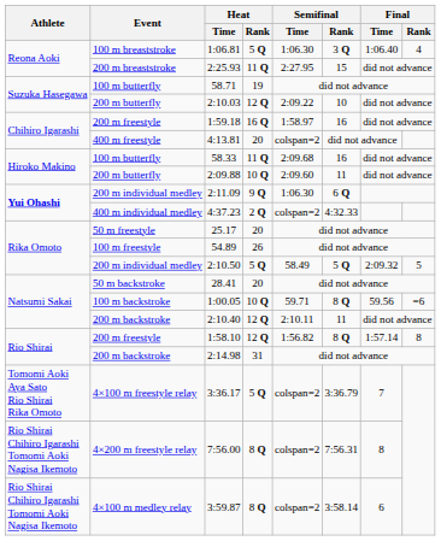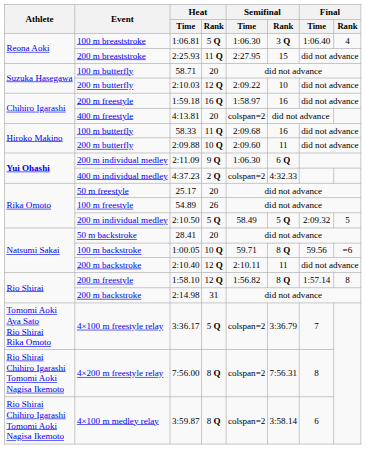58.71 | Heat / Rank: 19 -> 20
